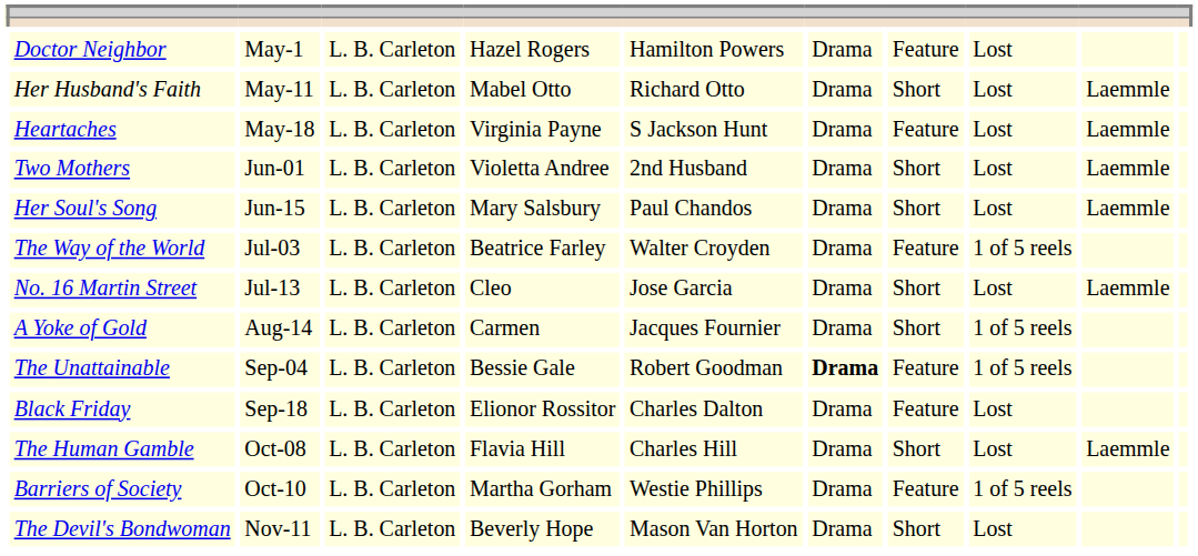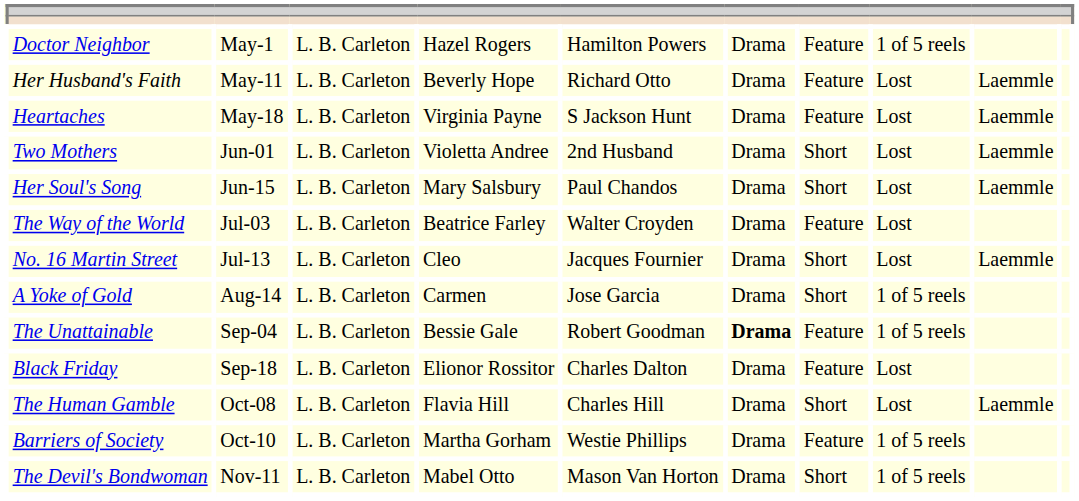Doctor Neighbor | column 8: Lost -> 1 of 5 reels
Her Husband's Faith | column 4: Mabel Otto -> Beverly Hope
Her Husband's Faith | column 7: Short -> Feature
The Way of the World | column 8: 1 of 5 reels -> Lost
No. 16 Martin Street | column 5: Jose Garcia -> Jacques Fournier
A Yoke of Gold | column 5: Jacques Fournier -> Jose Garcia
The Devil's Bondwoman | column 4: Beverly Hope -> Mabel Otto
The Devil's Bondwoman | column 8: Lost -> 1 of 5 reels
